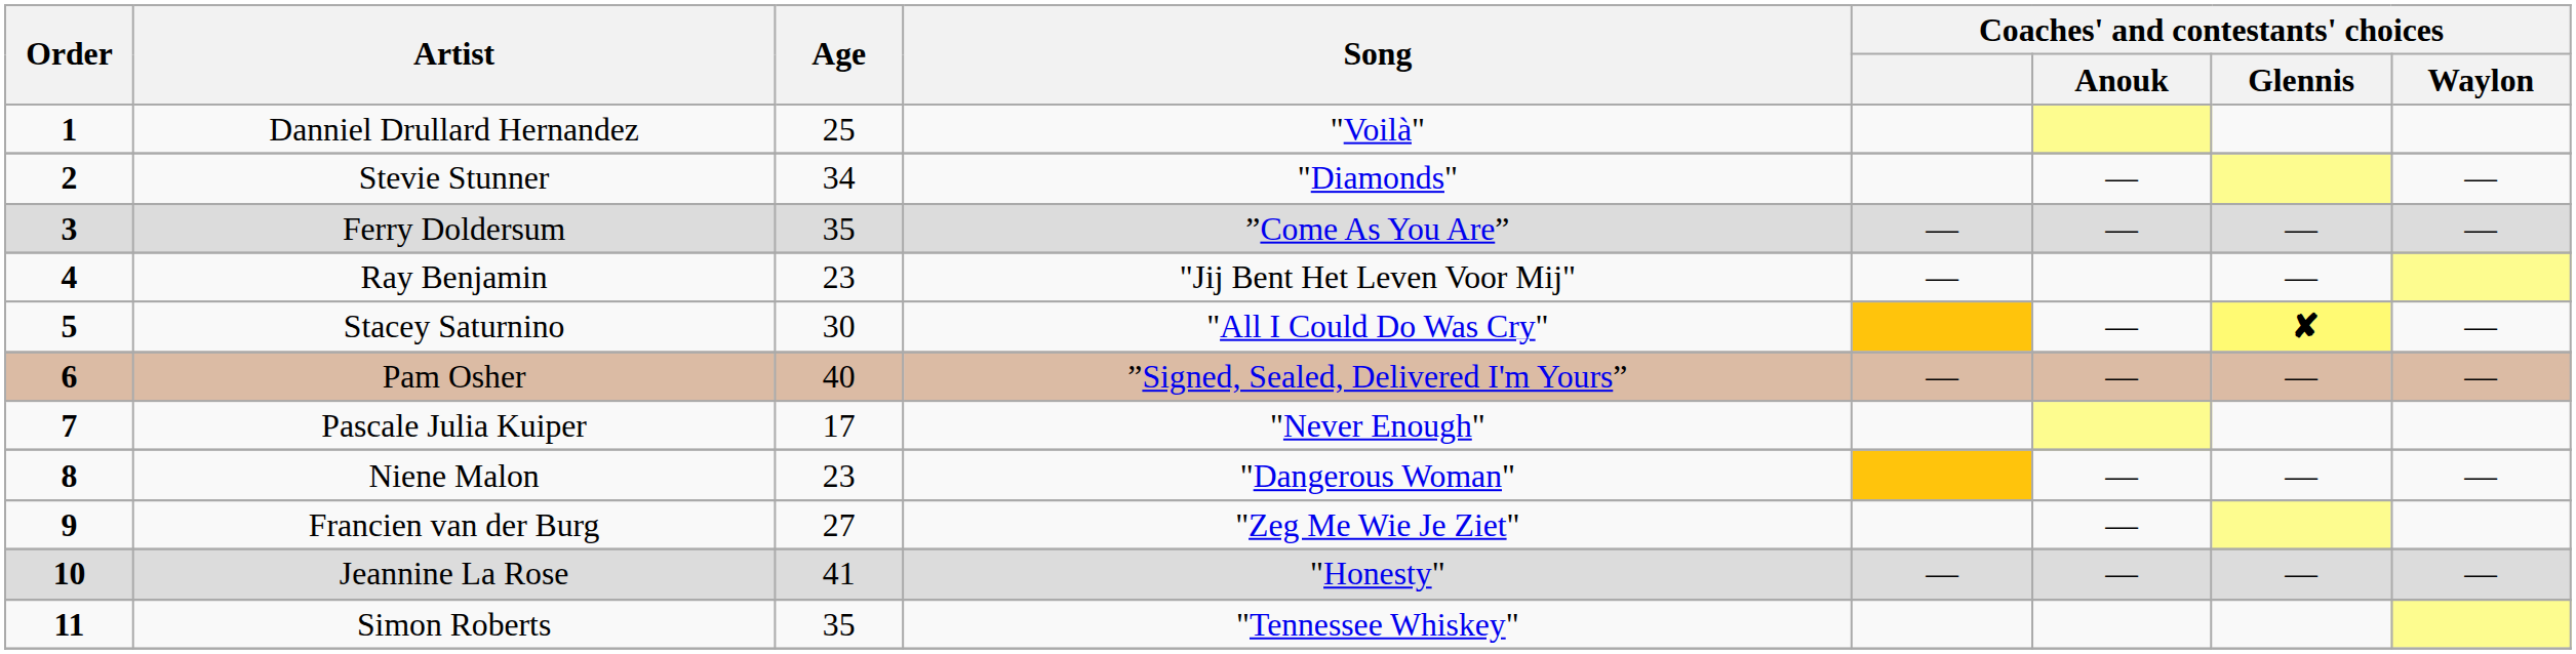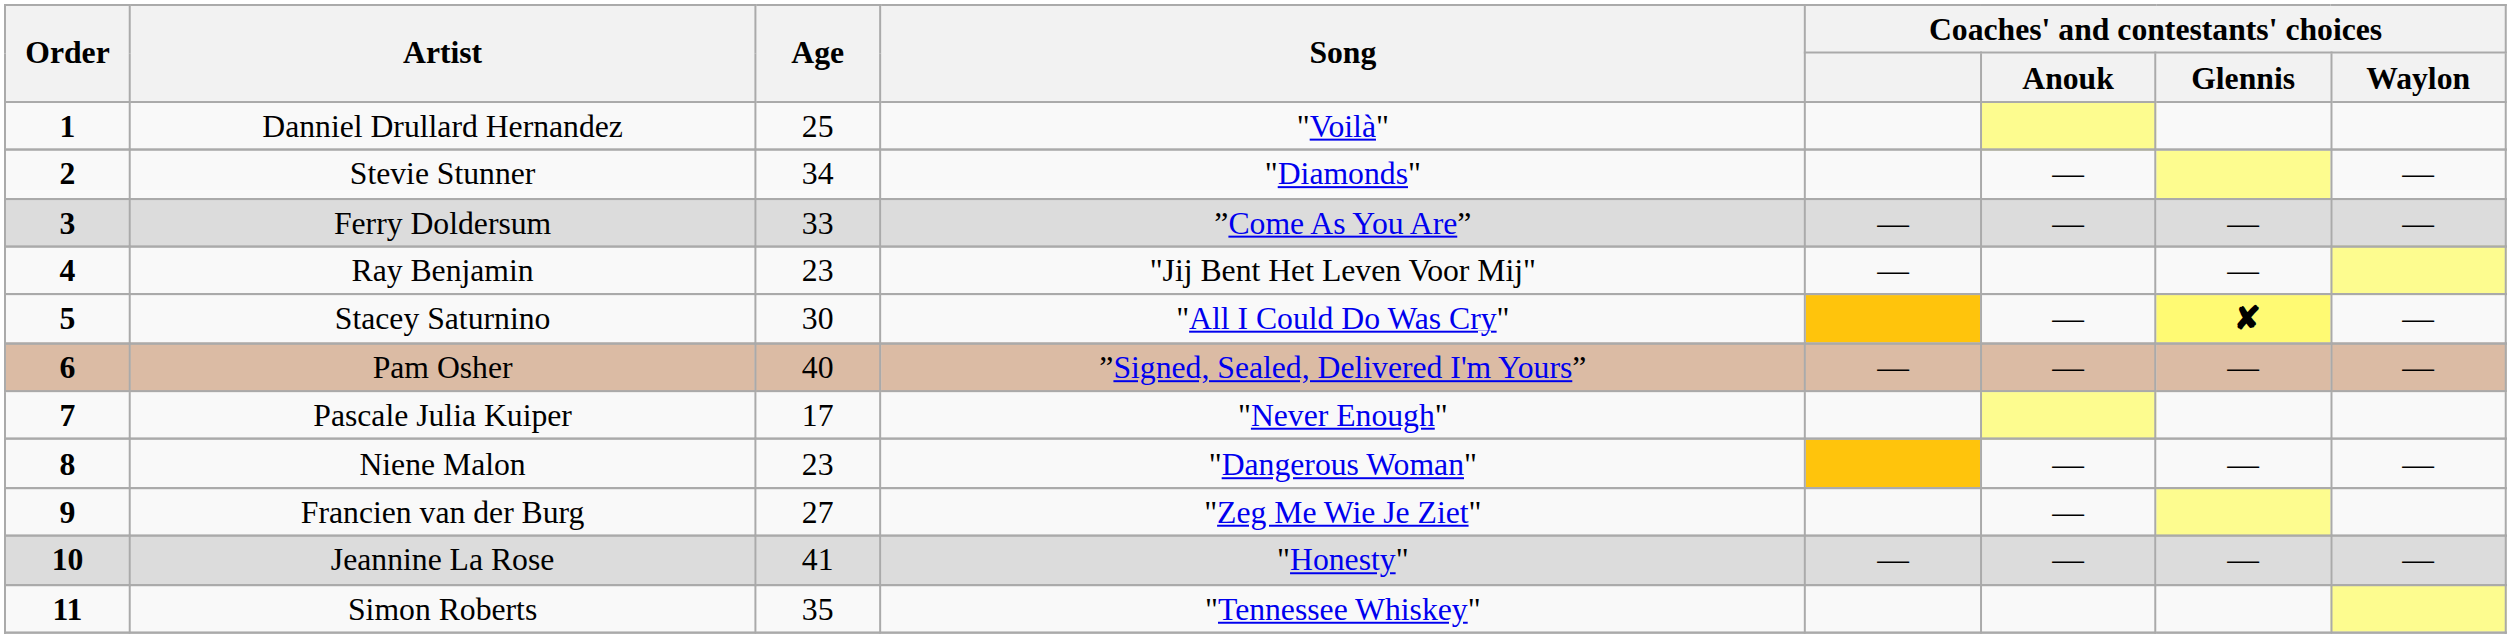Ferry Doldersum | Age: 35 -> 33
